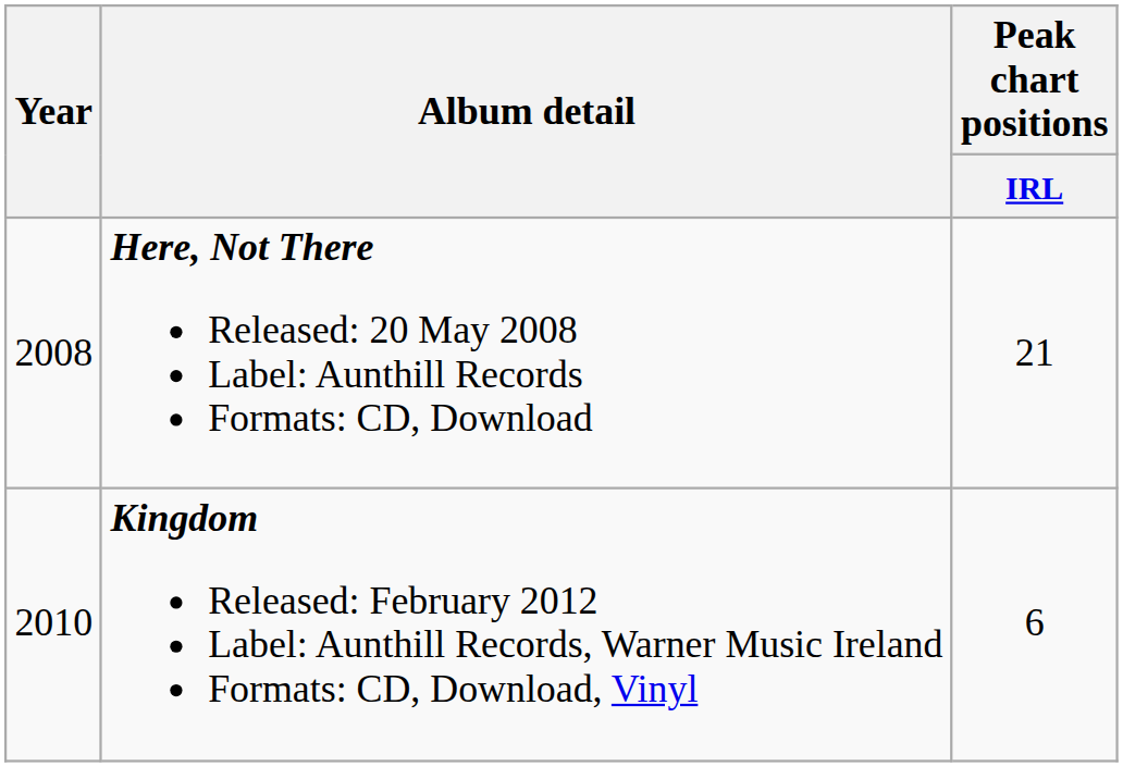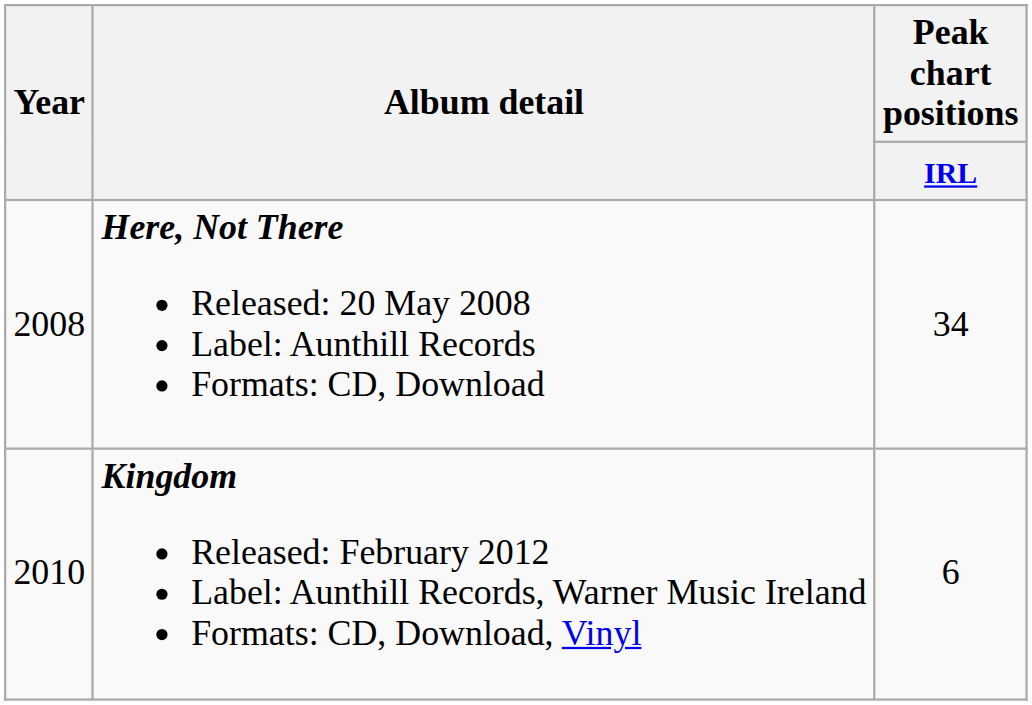row 3 | Peak chart positions / IRL: 21 -> 34
